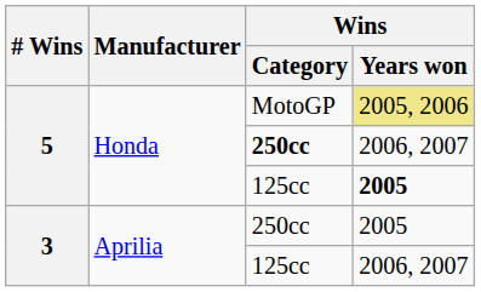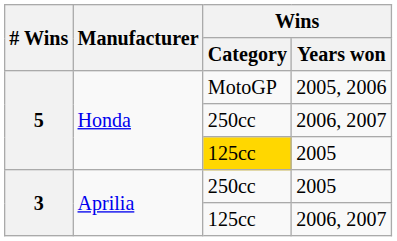MotoGP | Wins / Years won: khaki background -> no background
250cc / 2006, 2007 | Wins / Category: bold -> normal
125cc / 2005 | Wins / Category: no background -> gold background
125cc / 2005 | Wins / Years won: bold -> normal
